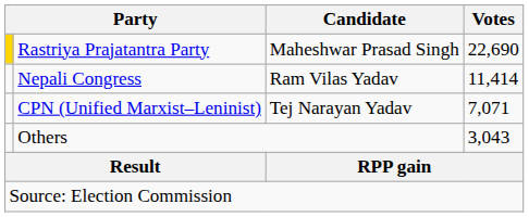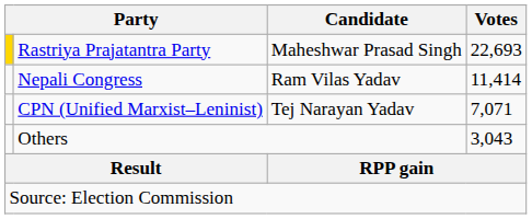Rastriya Prajatantra Party | Votes: 22,690 -> 22,693
